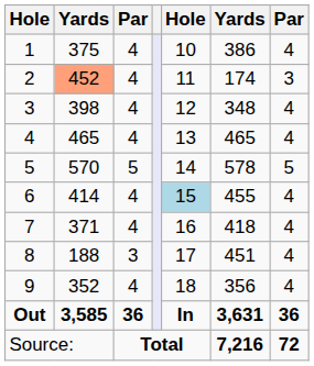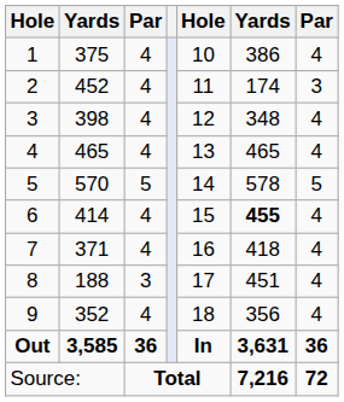2 | column 2: lightsalmon background -> no background
6 | column 5: lightblue background -> no background
6 | column 6: normal -> bold
